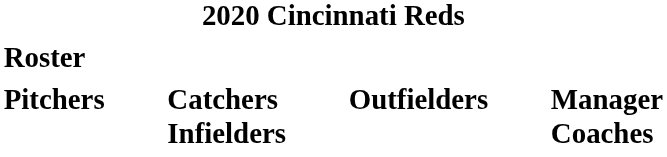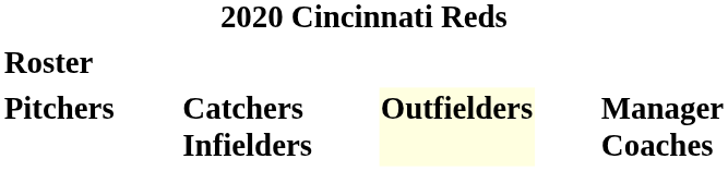Pitchers | column 3: no background -> lightyellow background
